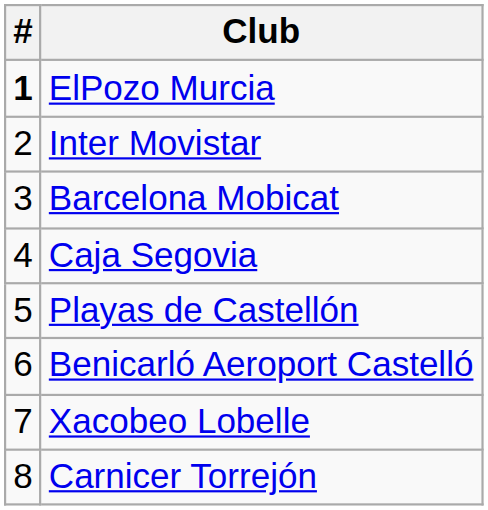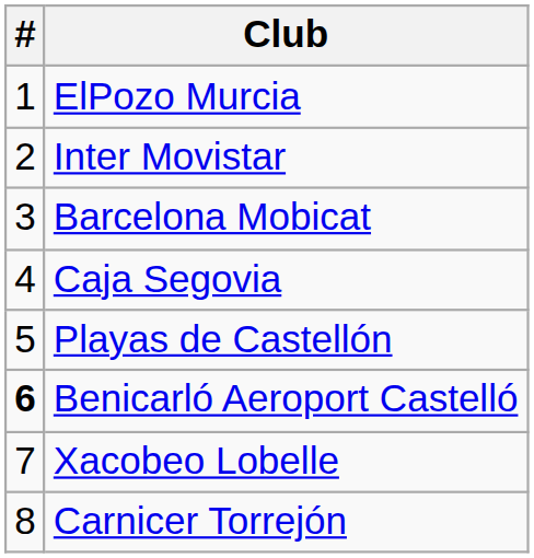ElPozo Murcia | #: bold -> normal
Benicarló Aeroport Castelló | #: normal -> bold
